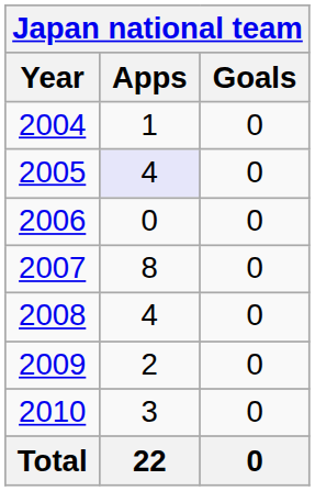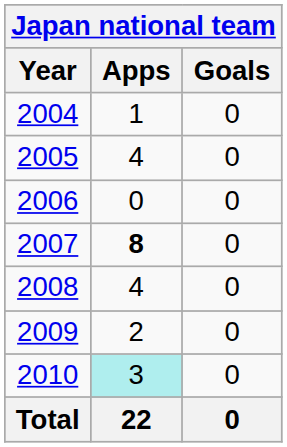2005 | Apps: lavender background -> no background
2007 | Apps: normal -> bold
2010 | Apps: no background -> paleturquoise background
